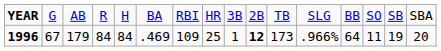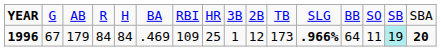1996 | column 10: bold -> normal
1996 | column 12: normal -> bold
1996 | column 15: no background -> paleturquoise background
1996 | column 16: normal -> bold
